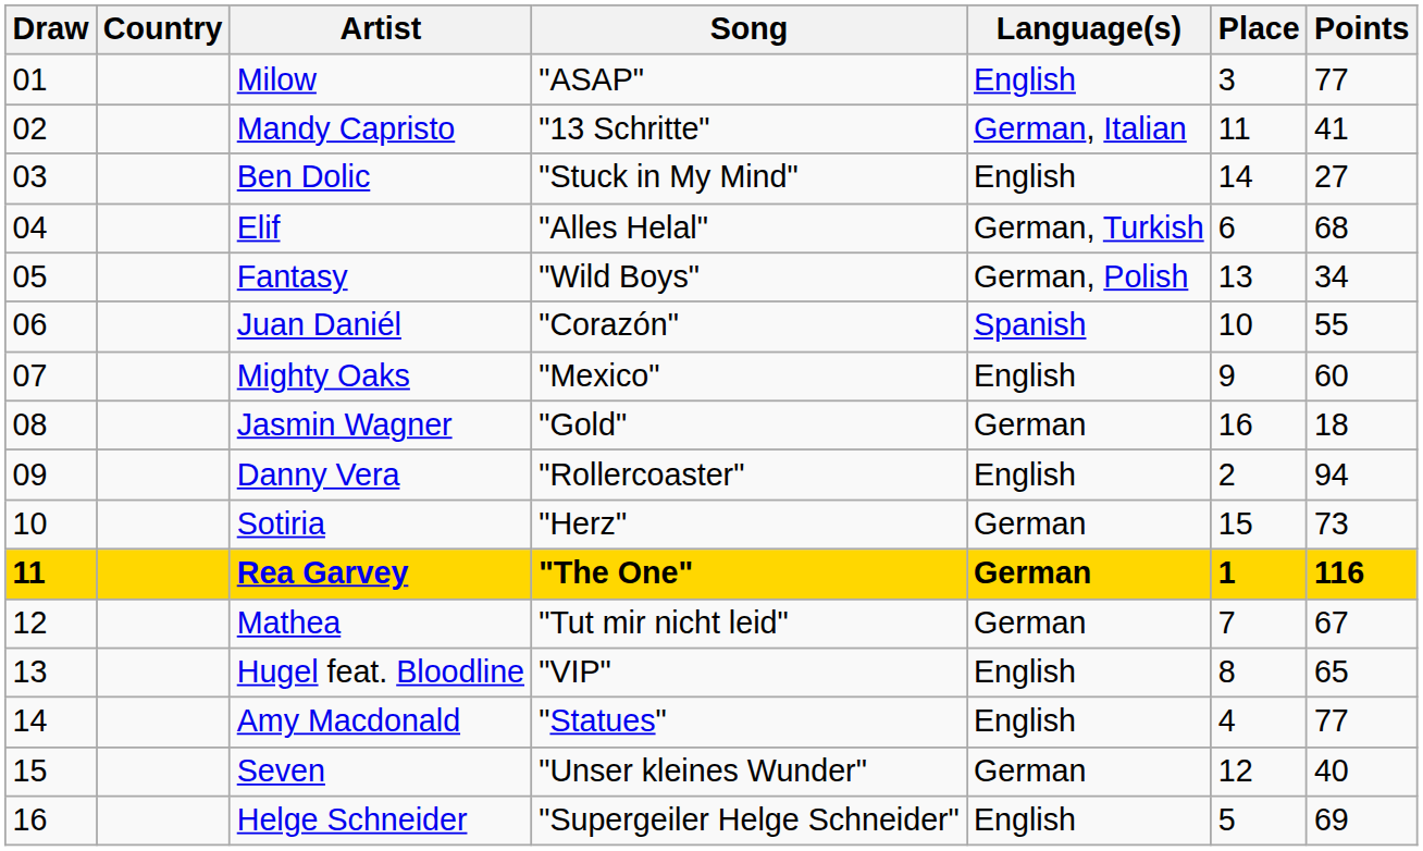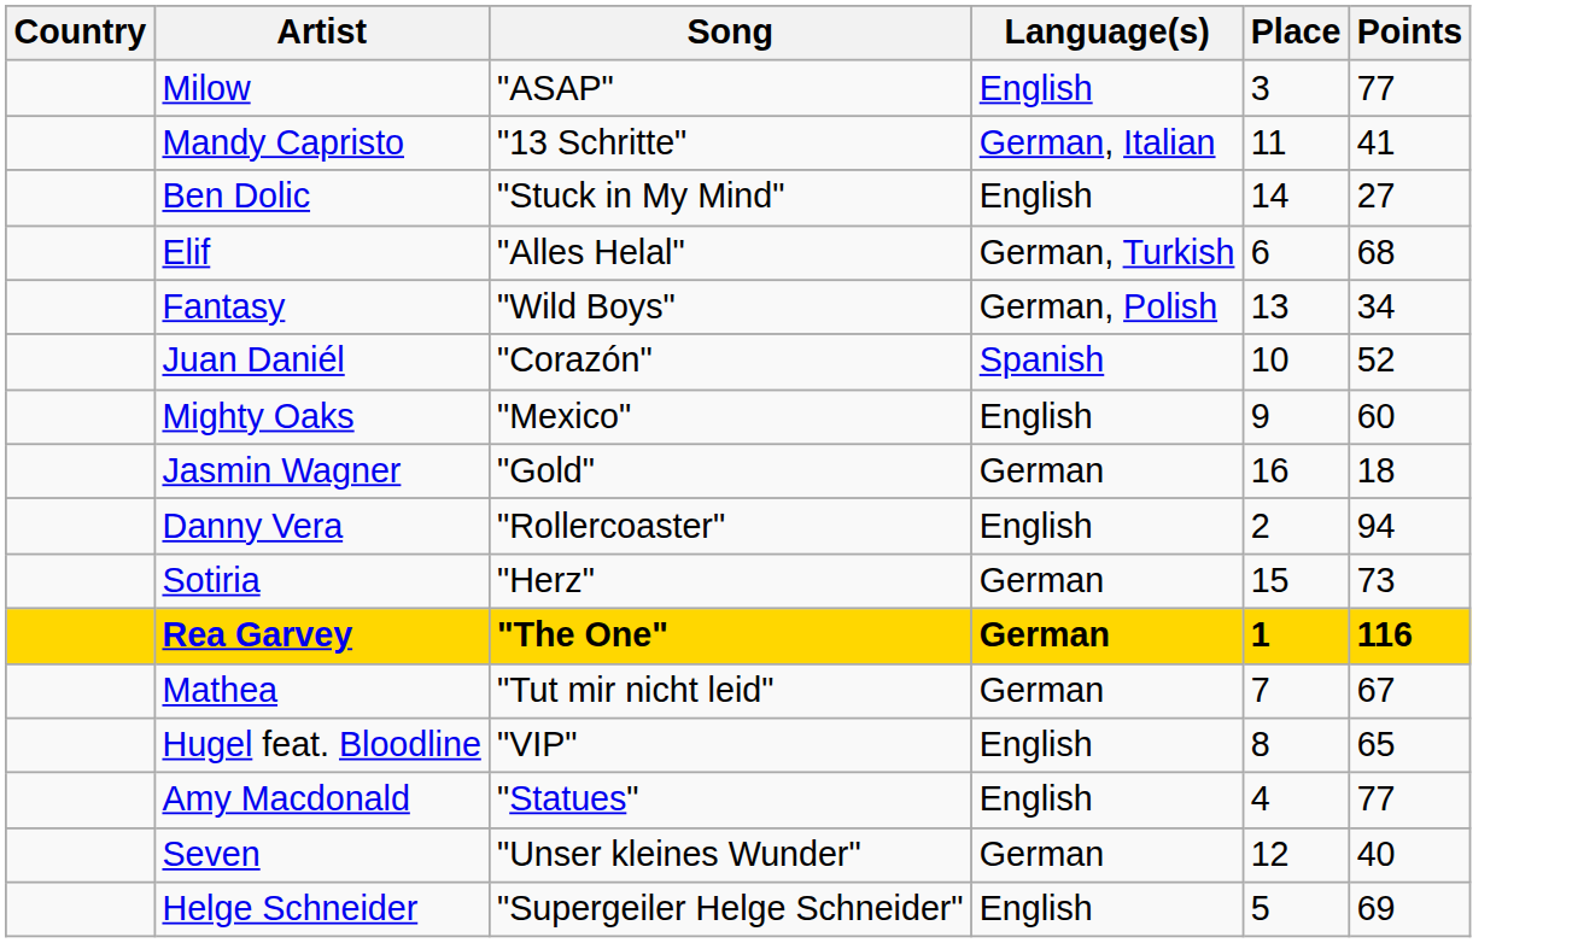- column: Draw | 01 | 02 | 03 | 04 | 05 | 06 | 07 | 08 | 09 | 10 | 11 | 12 | 13 | 14 | 15 | 16
Juan Daniél | Points: 55 -> 52
